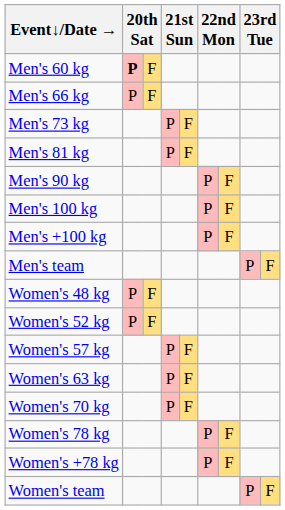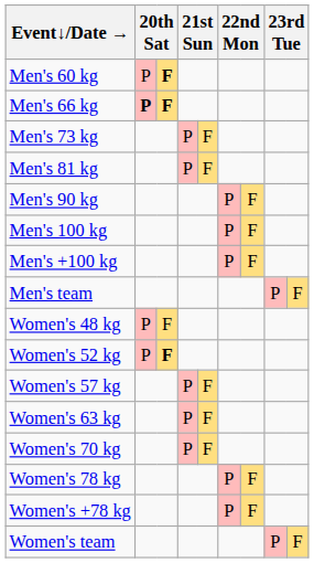Men's 60 kg | column 2: bold -> normal
Men's 60 kg | column 3: normal -> bold
Men's 66 kg | column 2: normal -> bold
Men's 66 kg | column 3: normal -> bold
Women's 52 kg | column 3: normal -> bold
